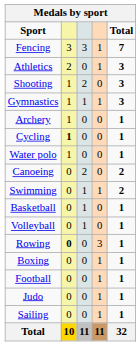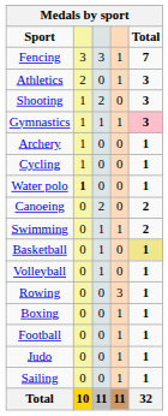Gymnastics | Total: no background -> pink background
Cycling | column 2: bold -> normal
Water polo | column 2: normal -> bold
Basketball | Total: no background -> khaki background
Rowing | column 2: bold -> normal
